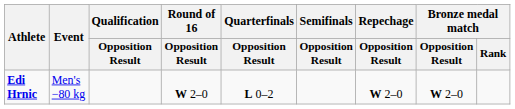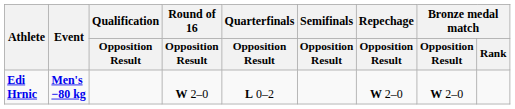Edi Hrnic | Event: normal -> bold
